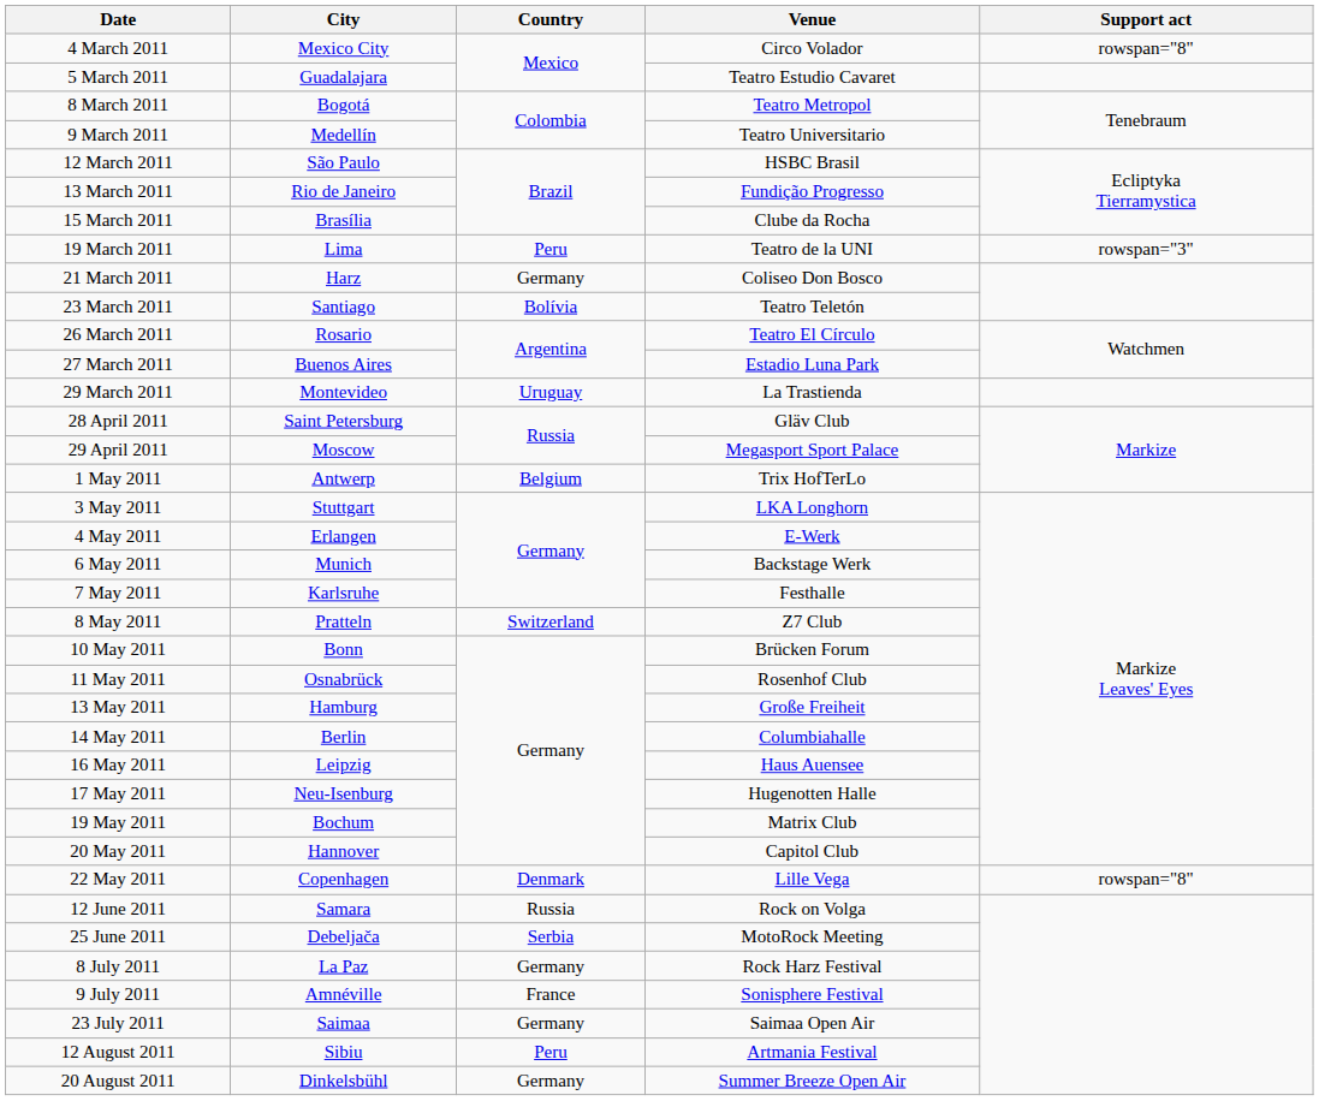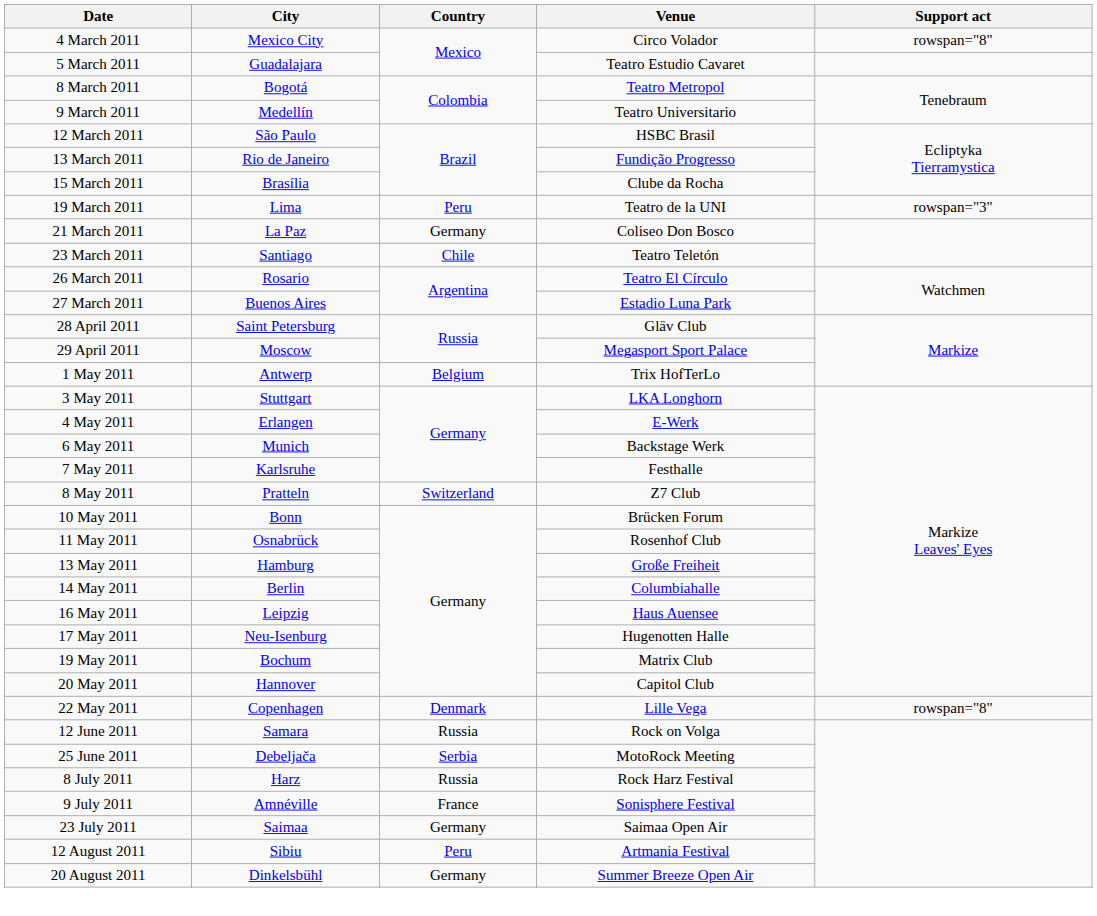21 March 2011 | City: Harz -> La Paz
23 March 2011 | Country: Bolívia -> Chile
- row: 29 March 2011 | Montevideo | Uruguay | La Trastienda
8 July 2011 | City: La Paz -> Harz
8 July 2011 | Country: Germany -> Russia
